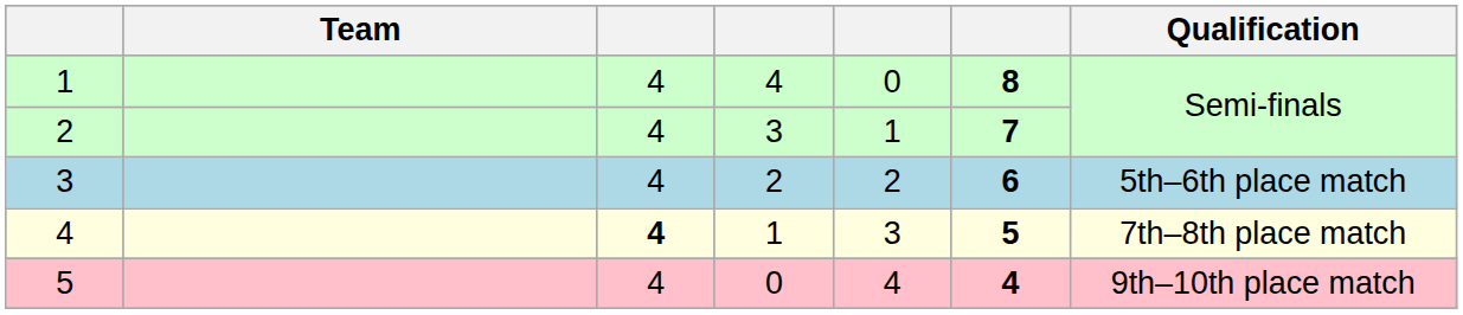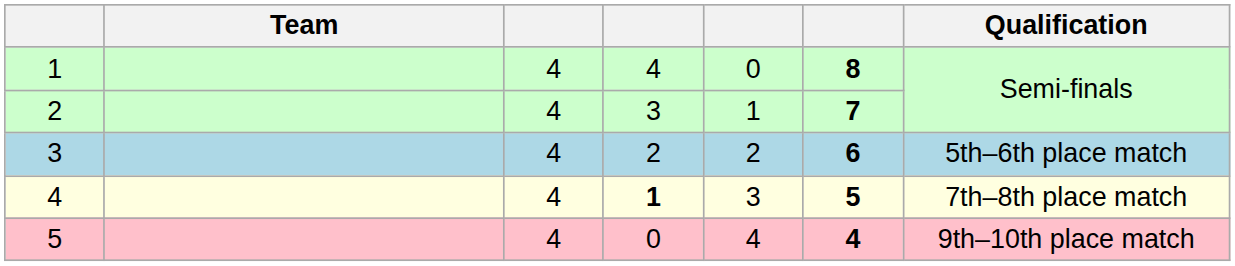row 5 | column 3: bold -> normal
row 5 | column 4: normal -> bold
